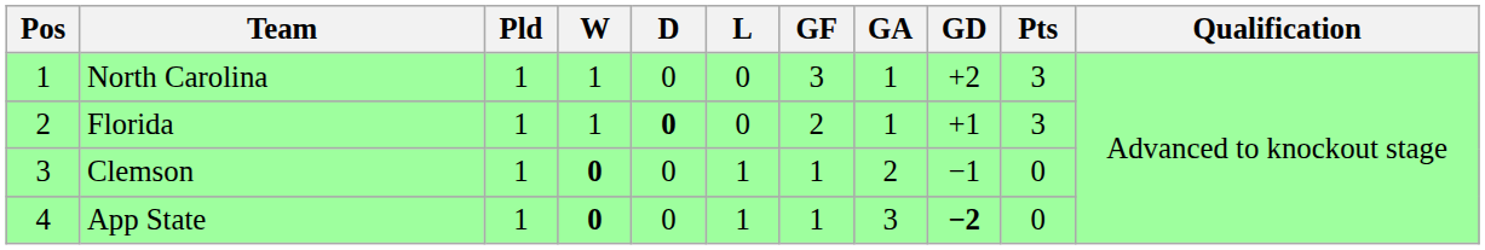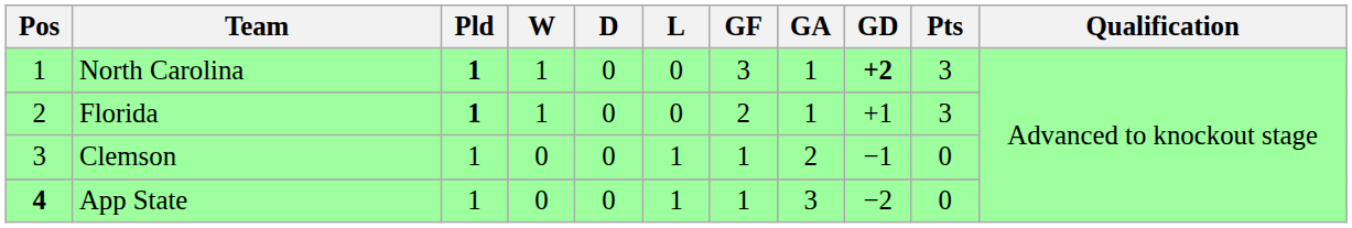North Carolina | Pld: normal -> bold
North Carolina | GD: normal -> bold
Florida | Pld: normal -> bold
Florida | D: bold -> normal
Clemson | W: bold -> normal
App State | Pos: normal -> bold
App State | W: bold -> normal
App State | GD: bold -> normal
